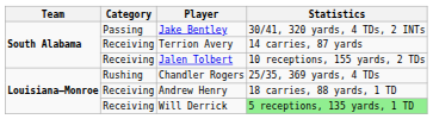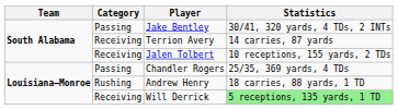Chandler Rogers | Category: Rushing -> Passing
Andrew Henry | Category: Receiving -> Rushing
